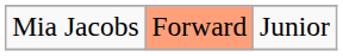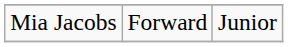Mia Jacobs | column 2: lightsalmon background -> no background
